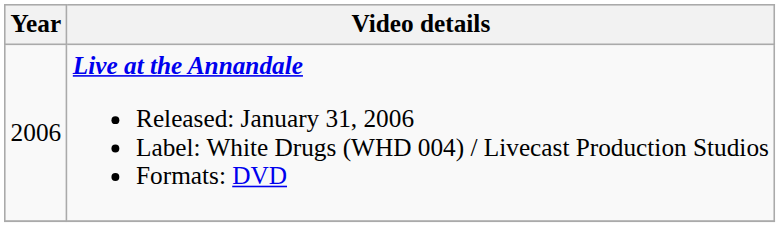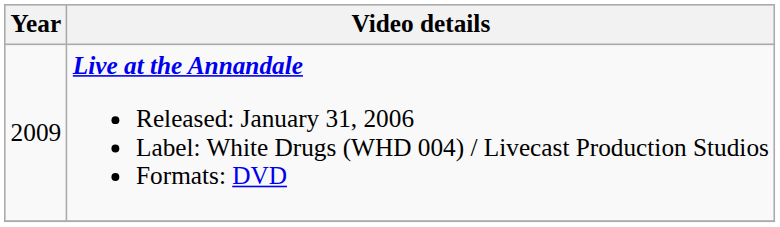row 2 | Year: 2006 -> 2009
